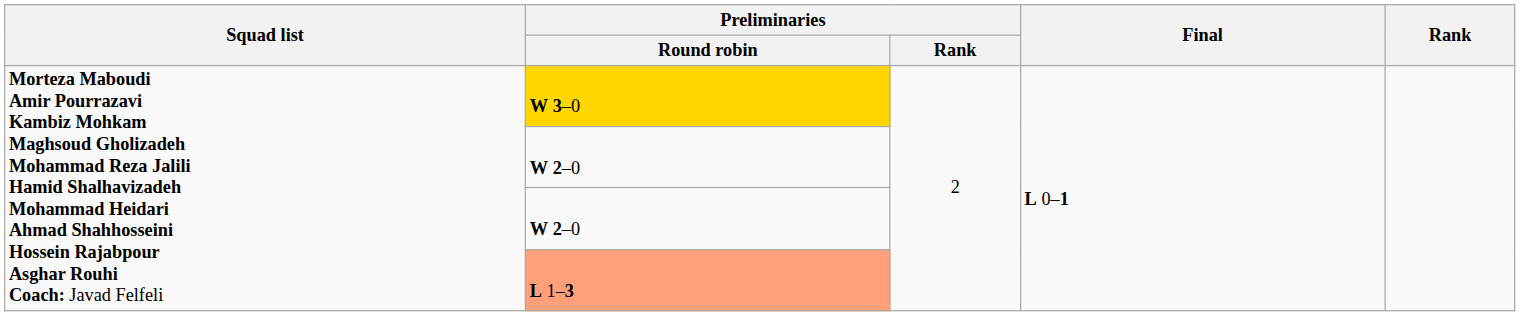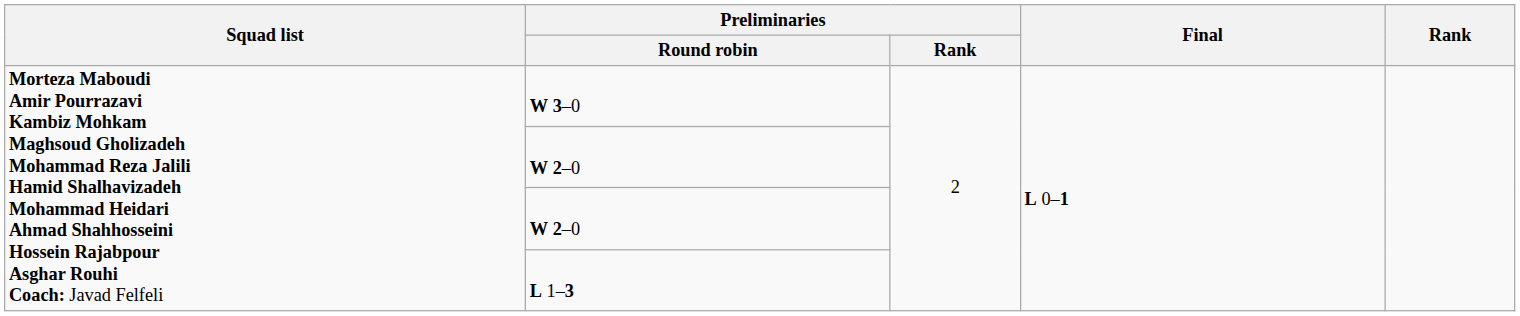W 3–0 | Preliminaries / Round robin: gold background -> no background
L 1–3 | Preliminaries / Round robin: lightsalmon background -> no background
